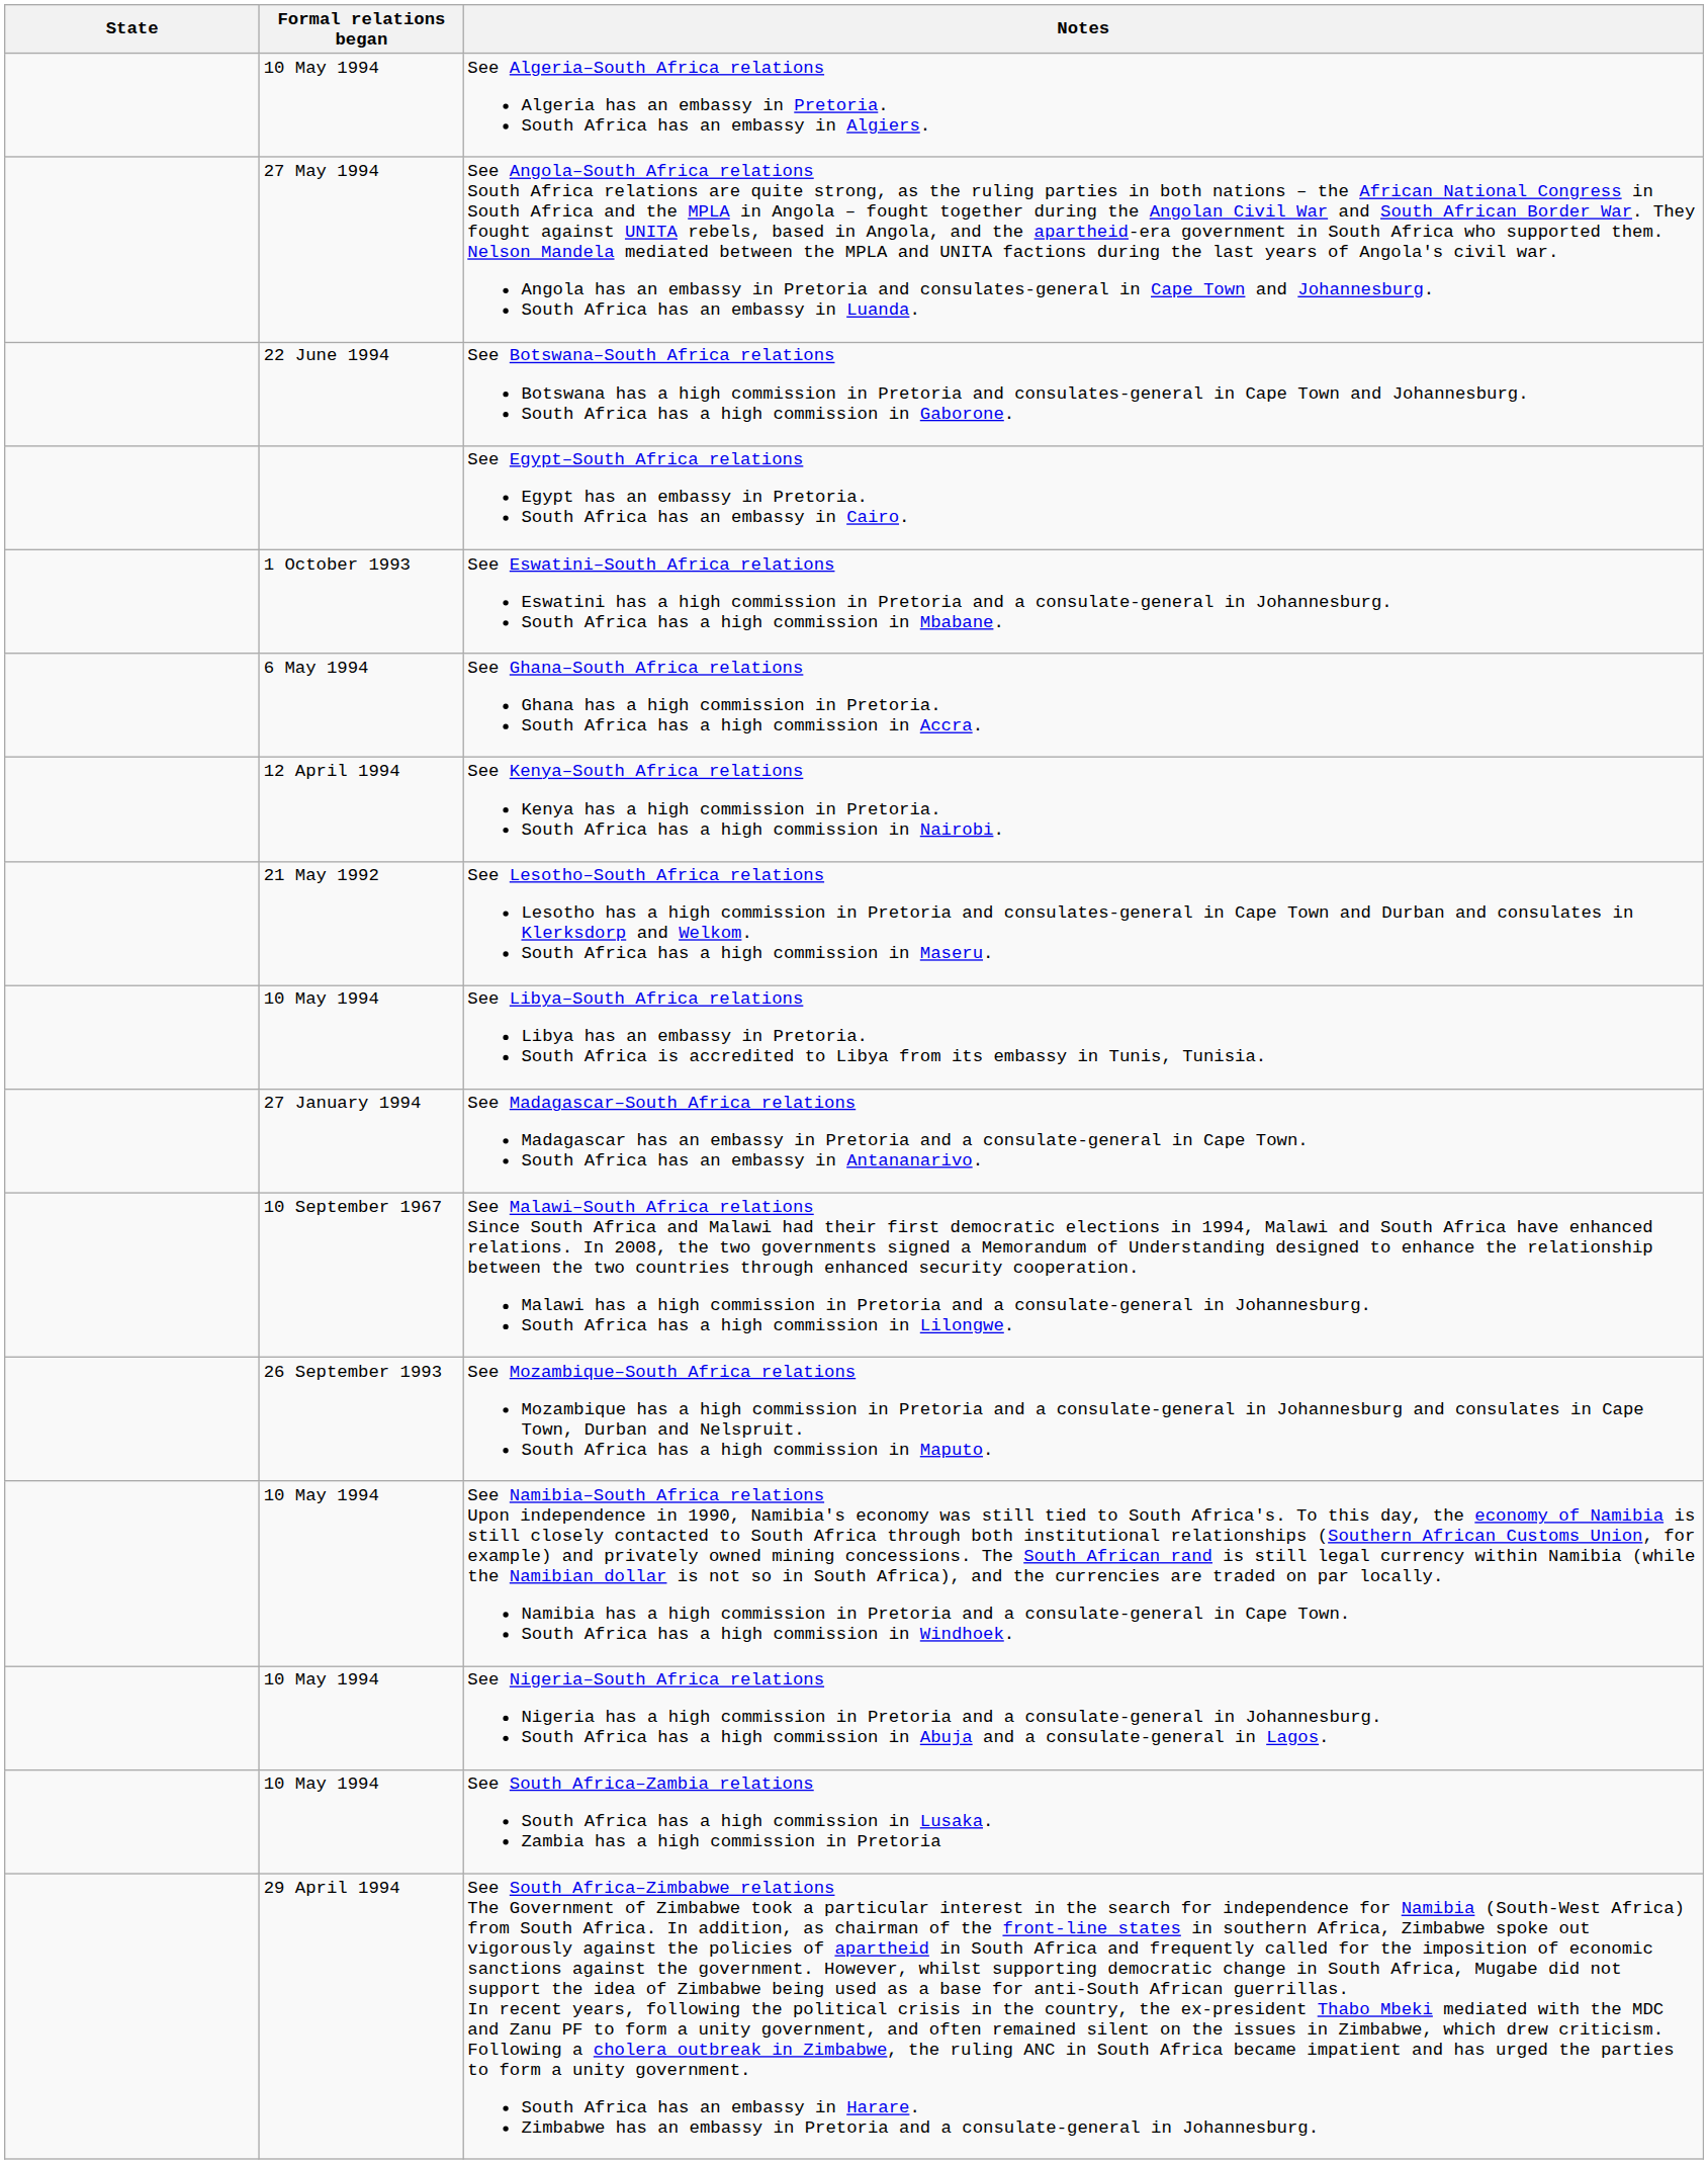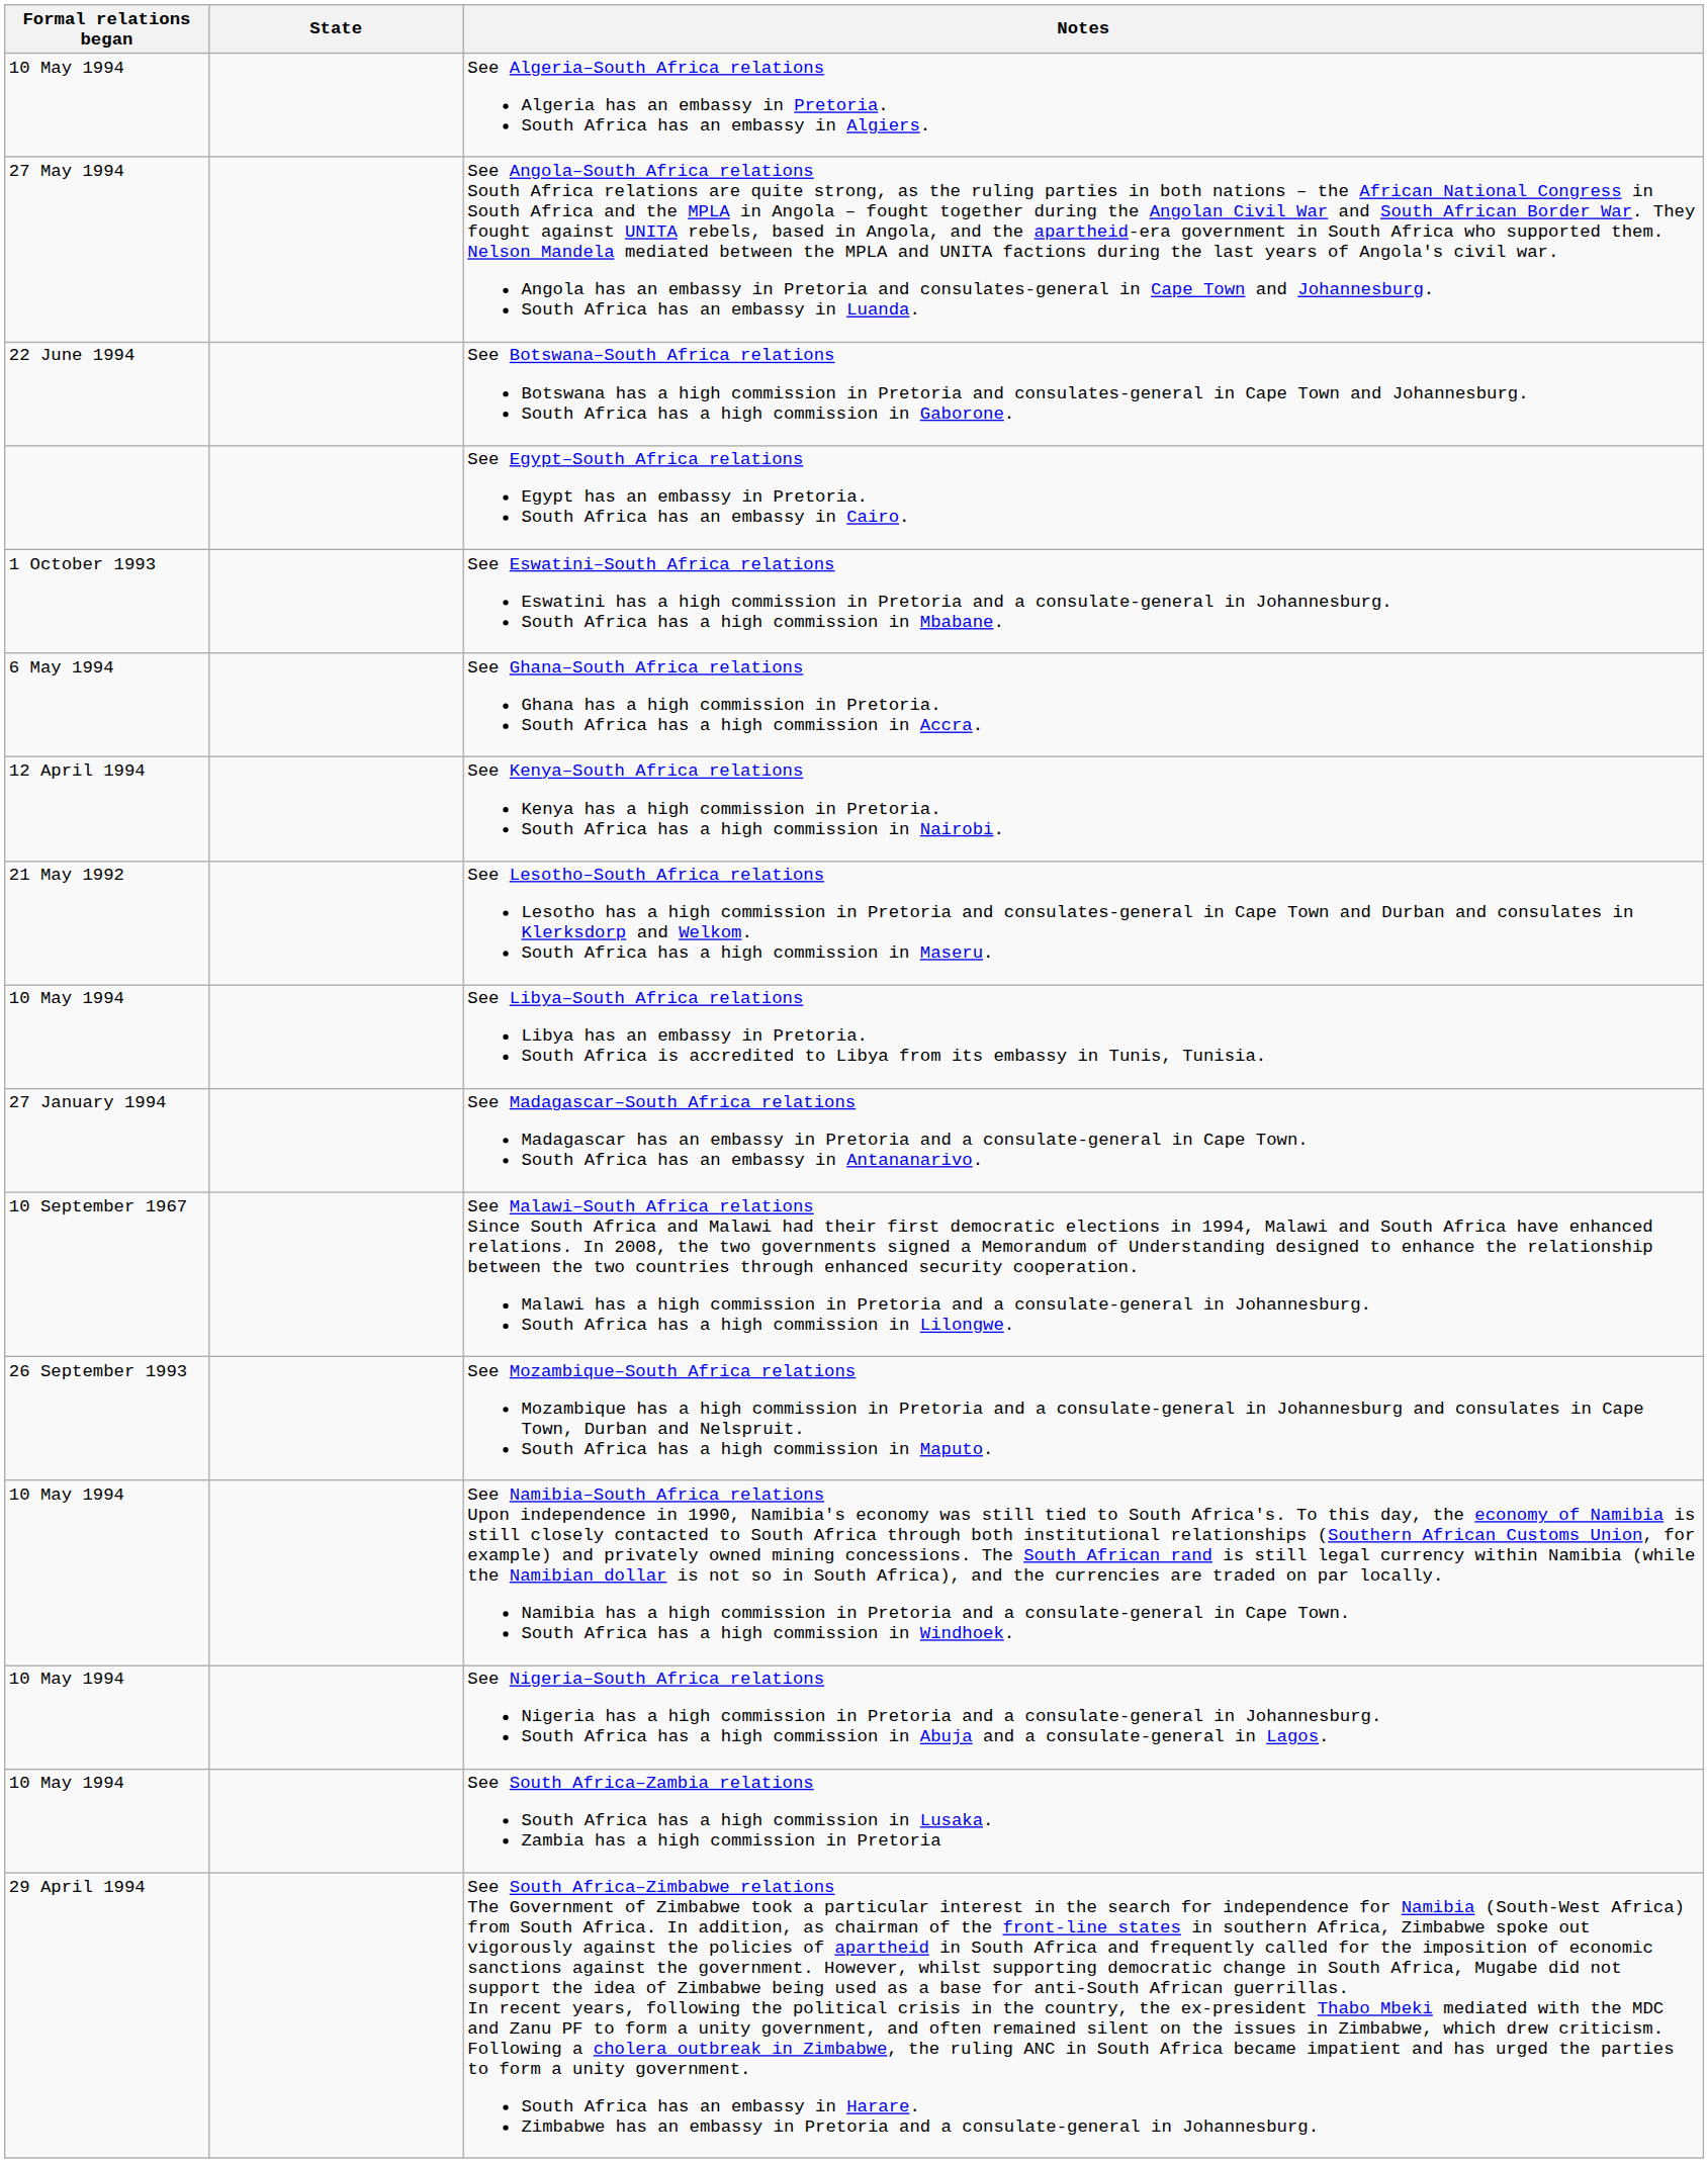columns swapped: State <-> Formal relations began
